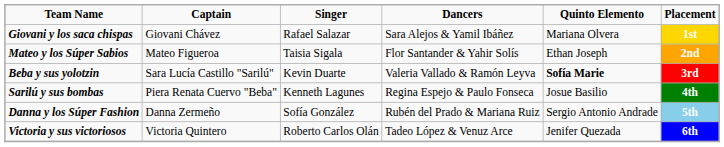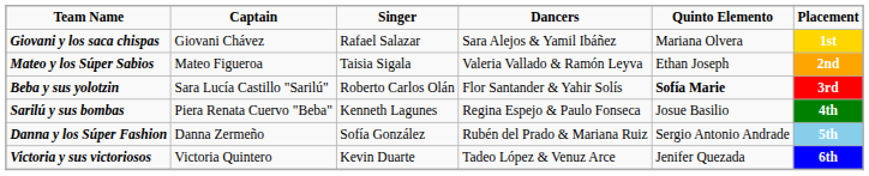Mateo y los Súper Sabios | Dancers: Flor Santander & Yahir Solís -> Valeria Vallado & Ramón Leyva
Beba y sus yolotzin | Singer: Kevin Duarte -> Roberto Carlos Olán
Beba y sus yolotzin | Dancers: Valeria Vallado & Ramón Leyva -> Flor Santander & Yahir Solís
Victoria y sus victoriosos | Singer: Roberto Carlos Olán -> Kevin Duarte
